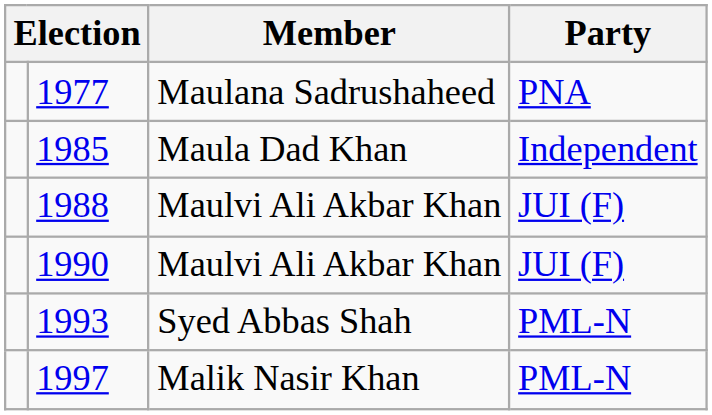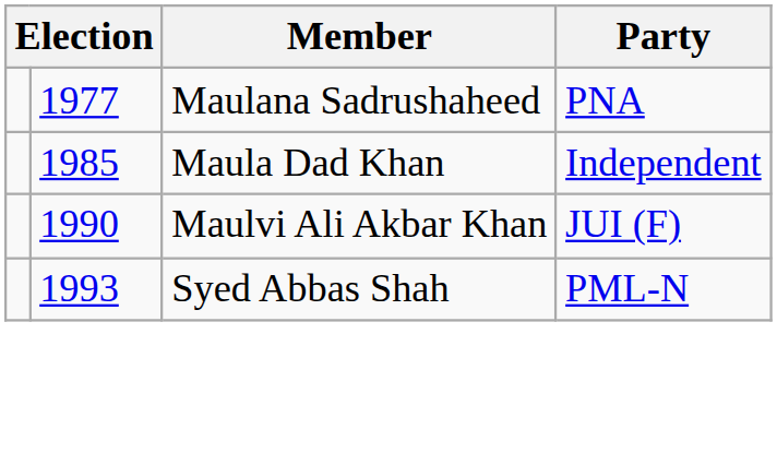- row: 1988 | Maulvi Ali Akbar Khan | JUI (F)
- row: 1997 | Malik Nasir Khan | PML-N
